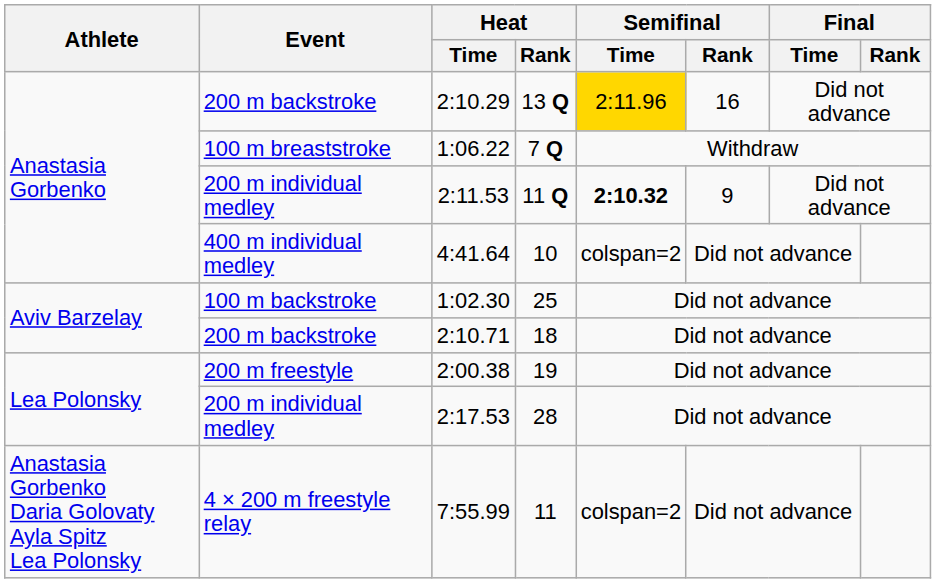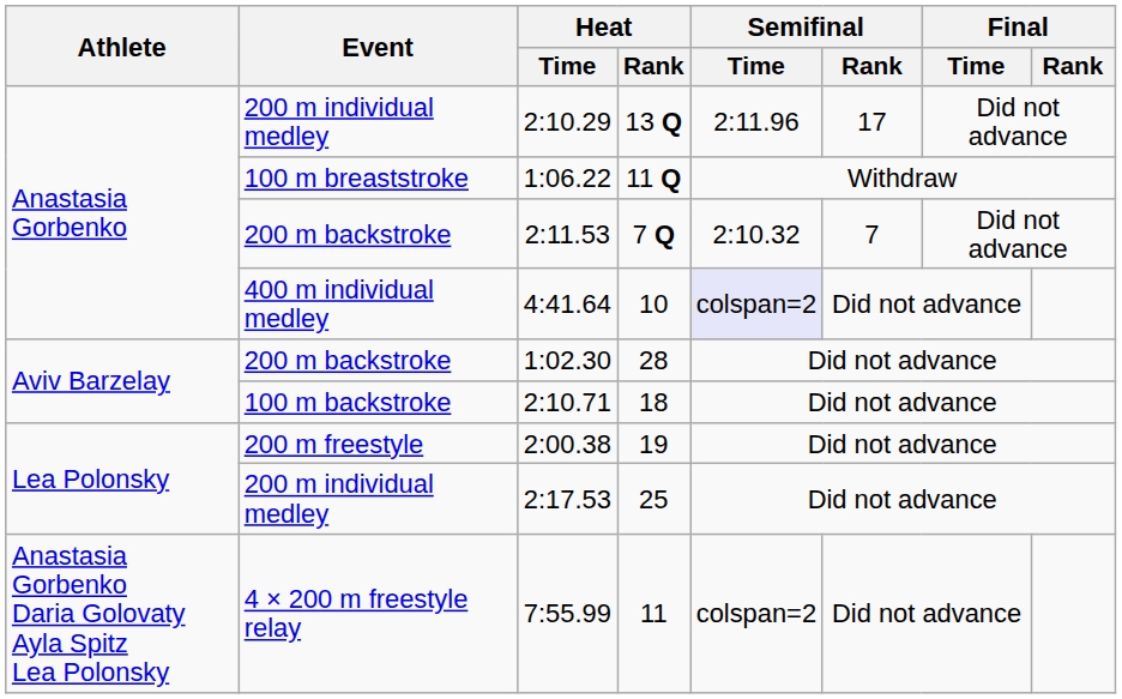2:10.29 | Event: 200 m backstroke -> 200 m individual medley
2:10.29 | Semifinal / Time: gold background -> no background
2:10.29 | Semifinal / Rank: 16 -> 17
1:06.22 | Heat / Rank: 7 Q -> 11 Q
2:11.53 | Event: 200 m individual medley -> 200 m backstroke
2:11.53 | Heat / Rank: 11 Q -> 7 Q
2:11.53 | Semifinal / Time: bold -> normal
2:11.53 | Semifinal / Rank: 9 -> 7
4:41.64 | Semifinal / Time: no background -> lavender background
1:02.30 | Event: 100 m backstroke -> 200 m backstroke
1:02.30 | Heat / Rank: 25 -> 28
2:10.71 | Event: 200 m backstroke -> 100 m backstroke
2:17.53 | Heat / Rank: 28 -> 25
